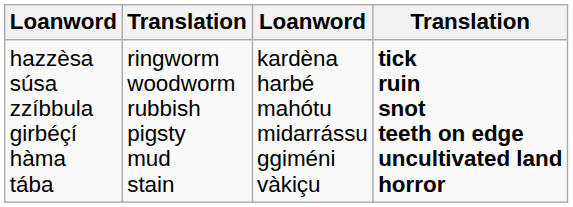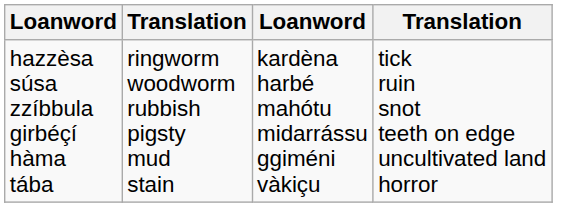hazzèsa súsa zzíbbula girbéçí hàma tába | column 4: bold -> normal
